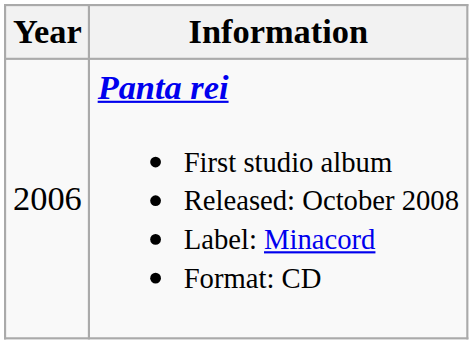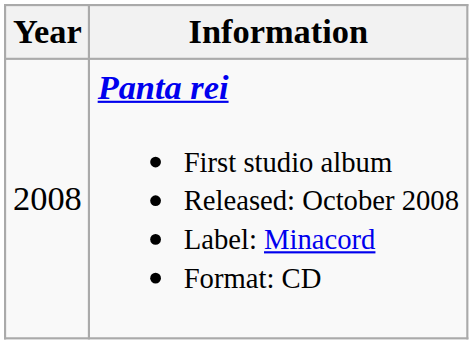row 2 | Year: 2006 -> 2008
